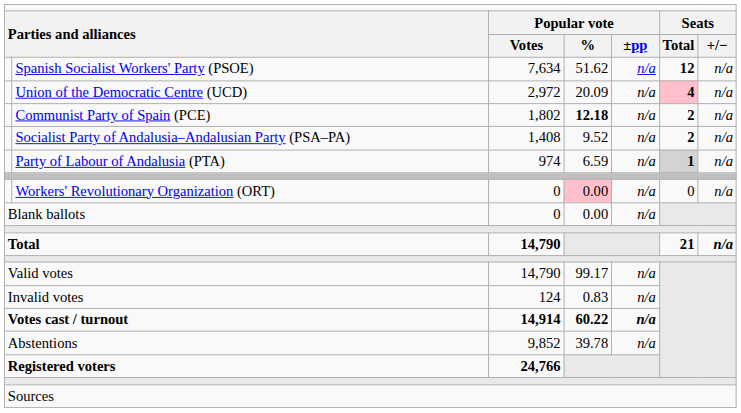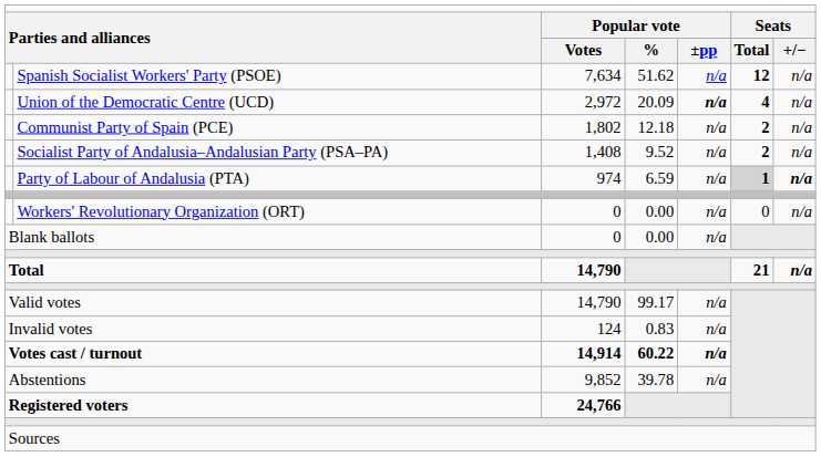Union of the Democratic Centre (UCD) | column 5: normal -> bold
Union of the Democratic Centre (UCD) | column 6: pink background -> no background
Communist Party of Spain (PCE) | column 4: bold -> normal
Party of Labour of Andalusia (PTA) | column 7: normal -> bold
Workers' Revolutionary Organization (ORT) | column 4: pink background -> no background
